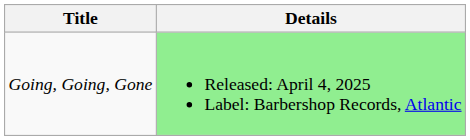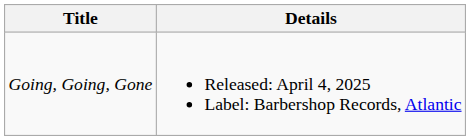Going, Going, Gone | Details: lightgreen background -> no background
